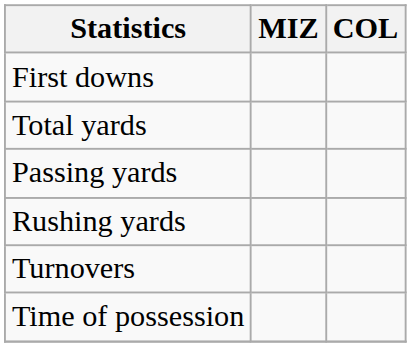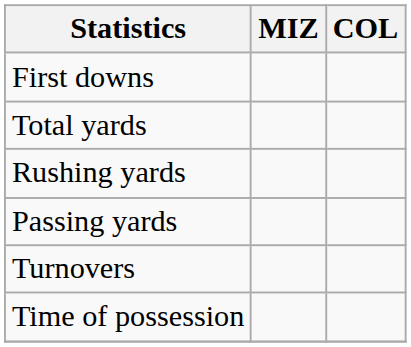rows swapped: Rushing yards <-> Passing yards
